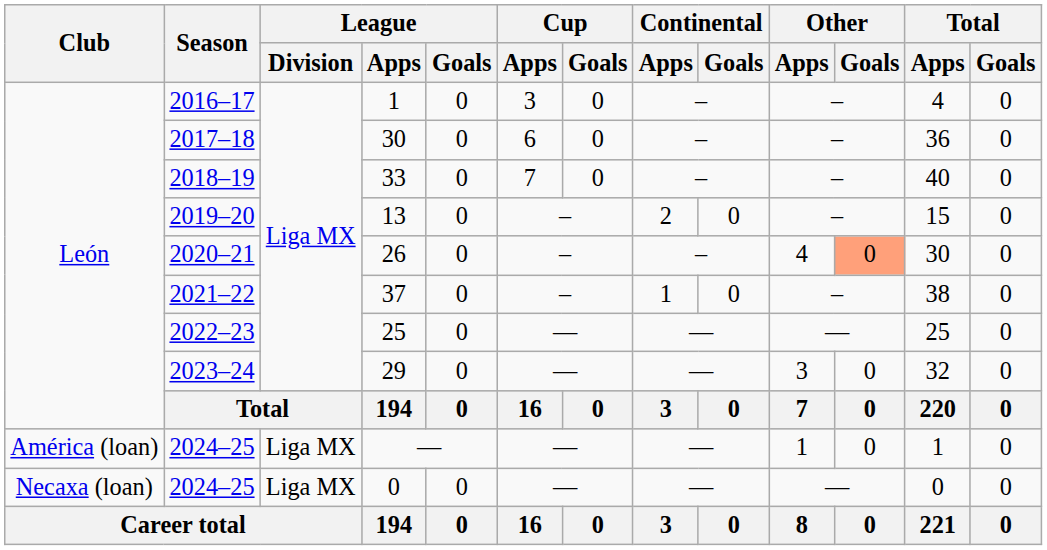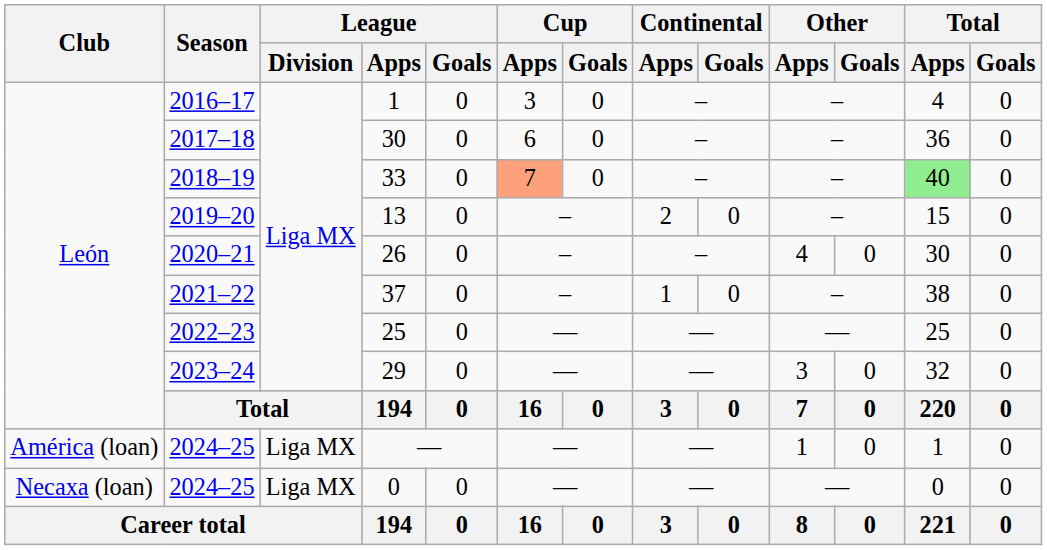33 | Cup / Apps: no background -> lightsalmon background
33 | Total / Apps: no background -> lightgreen background
26 | Other / Goals: lightsalmon background -> no background
